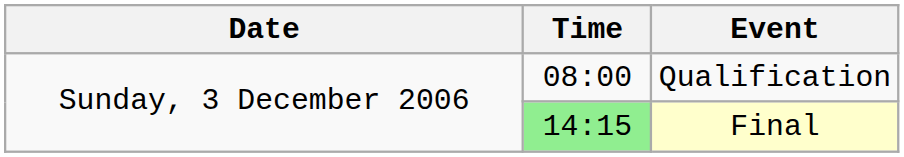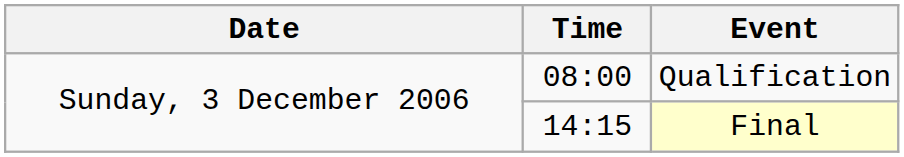Final | Time: lightgreen background -> no background
